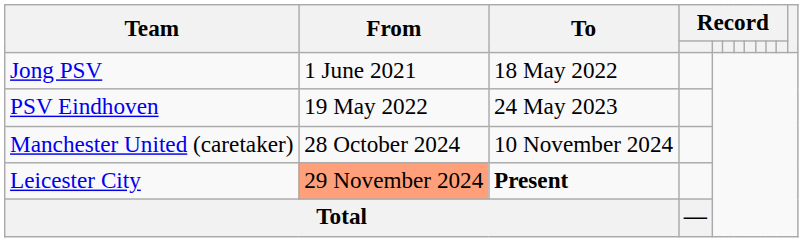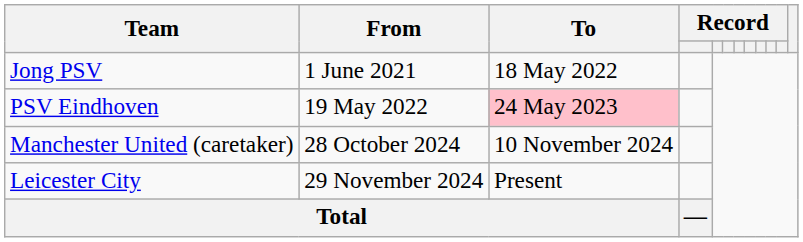PSV Eindhoven | To: no background -> pink background
Leicester City | From: lightsalmon background -> no background
Leicester City | To: bold -> normal
